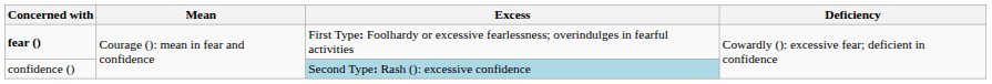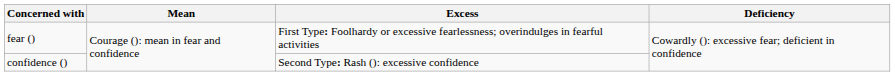row 2 | Concerned with: bold -> normal
row 3 | Excess: lightblue background -> no background
